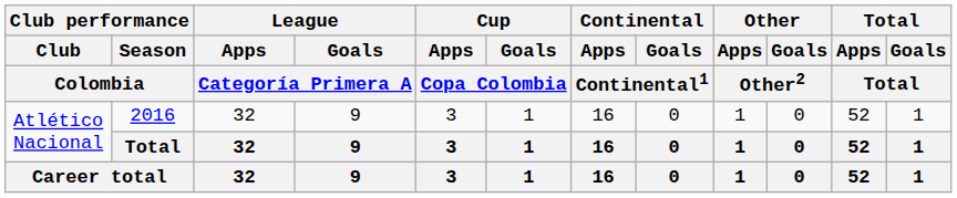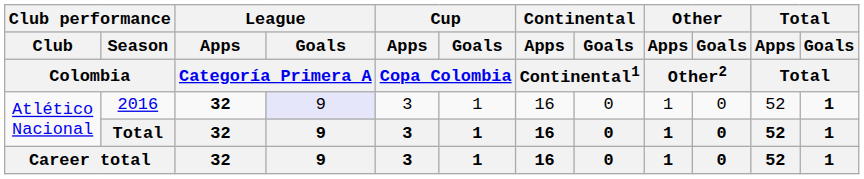Atlético Nacional / 2016 | League / Apps / Categoría Primera A: normal -> bold
Atlético Nacional / 2016 | League / Goals / Categoría Primera A: no background -> lavender background
Atlético Nacional / 2016 | Total / Goals / Total: normal -> bold
